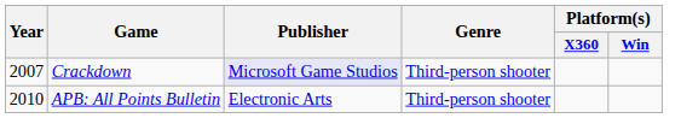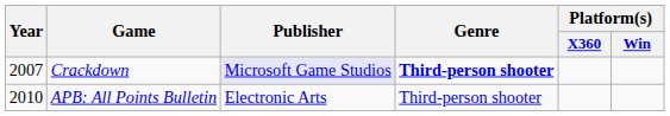Crackdown | Genre: normal -> bold
